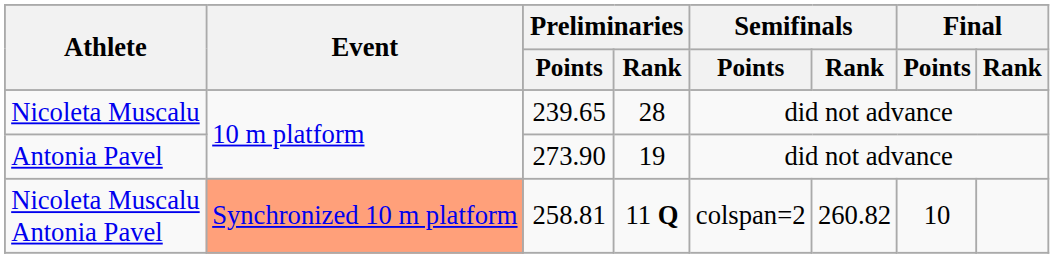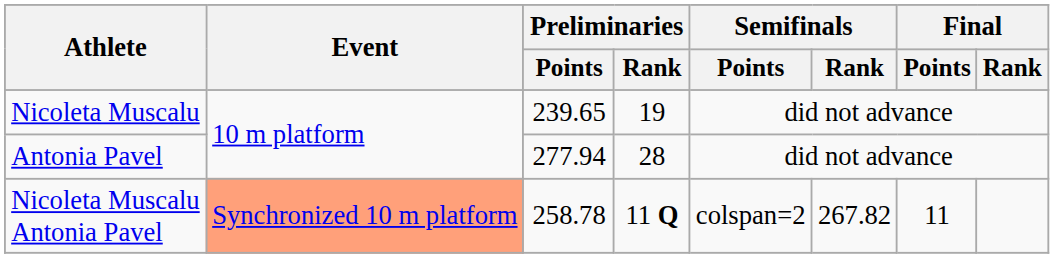Nicoleta Muscalu | Preliminaries / Rank: 28 -> 19
Antonia Pavel | Preliminaries / Points: 273.90 -> 277.94
Antonia Pavel | Preliminaries / Rank: 19 -> 28
Nicoleta Muscalu Antonia Pavel | Preliminaries / Points: 258.81 -> 258.78
Nicoleta Muscalu Antonia Pavel | Semifinals / Rank: 260.82 -> 267.82
Nicoleta Muscalu Antonia Pavel | Final / Points: 10 -> 11
